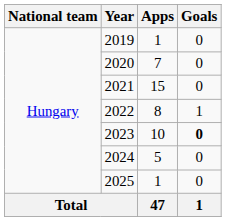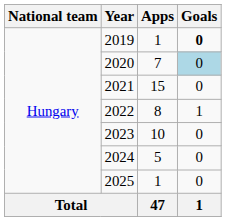2019 | Goals: normal -> bold
2020 | Goals: no background -> lightblue background
2023 | Goals: bold -> normal
